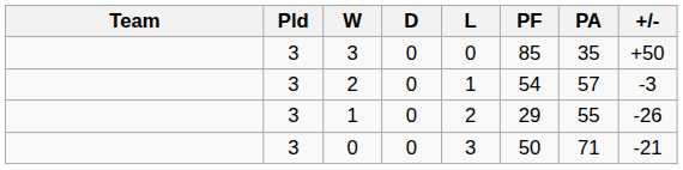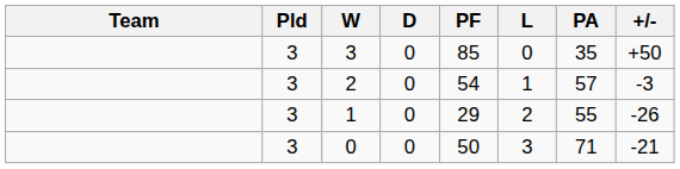columns swapped: L <-> PF
